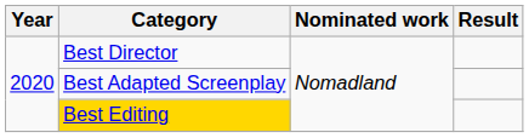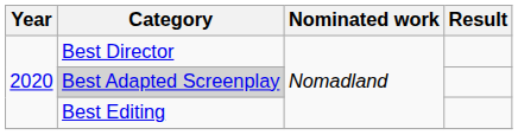Best Adapted Screenplay | Category: no background -> lightgrey background
Best Editing | Category: gold background -> no background
